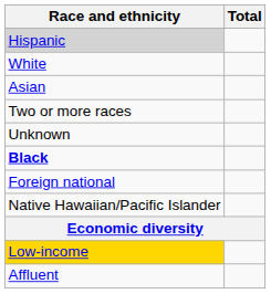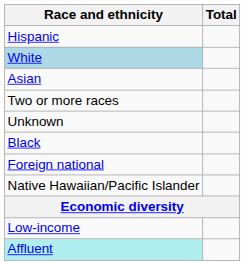Hispanic | Race and ethnicity: lightgrey background -> no background
White | Race and ethnicity: no background -> lightblue background
Black | Race and ethnicity: bold -> normal
Low-income | Race and ethnicity: gold background -> no background
Affluent | Race and ethnicity: no background -> paleturquoise background
